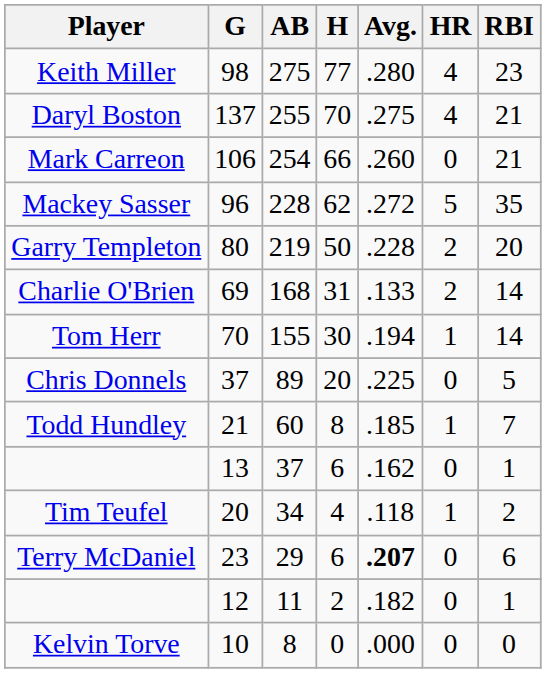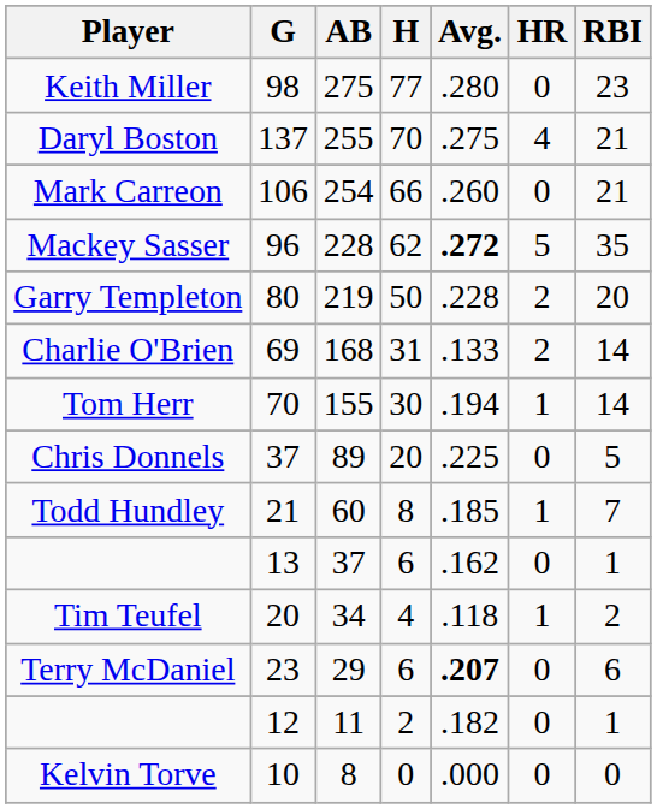Keith Miller | HR: 4 -> 0
Mackey Sasser | Avg.: normal -> bold
